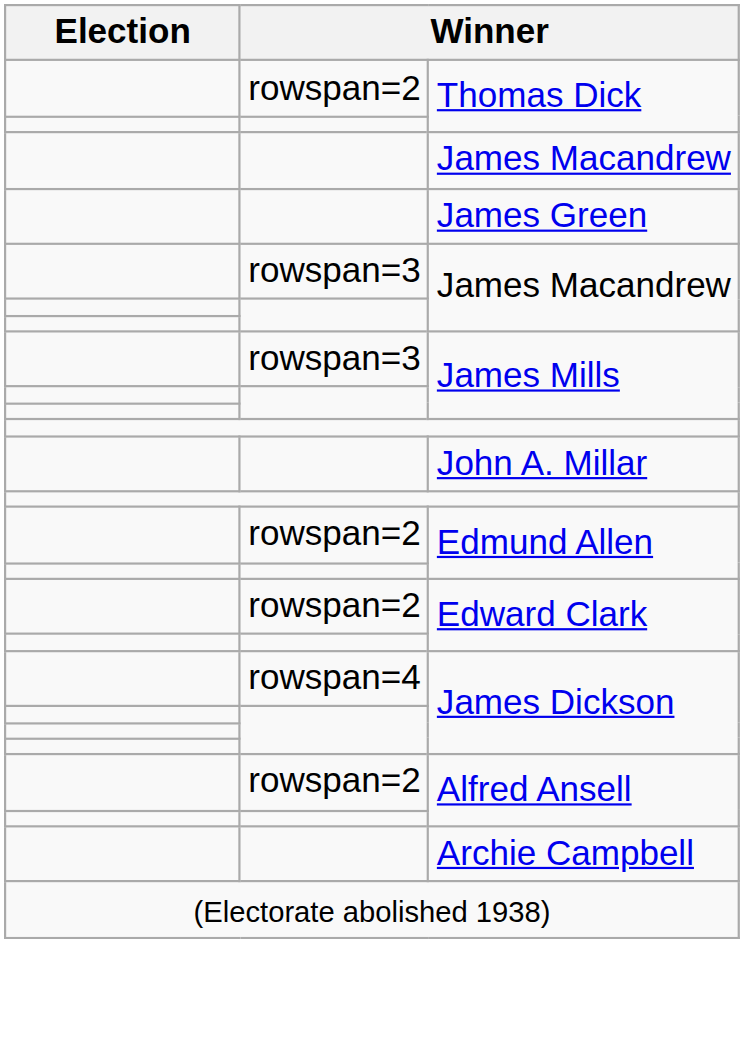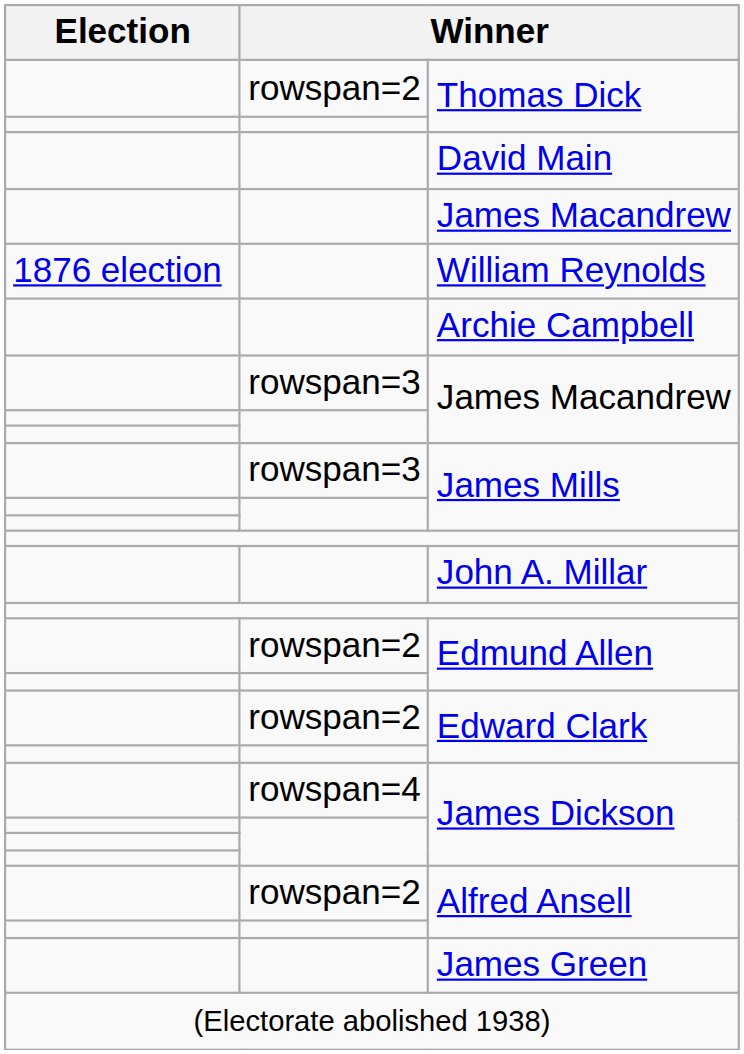+ row: David Main
+ row: 1876 election | William Reynolds
rows swapped: James Green <-> Archie Campbell
